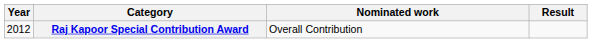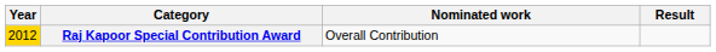row 2 | Year: no background -> gold background
